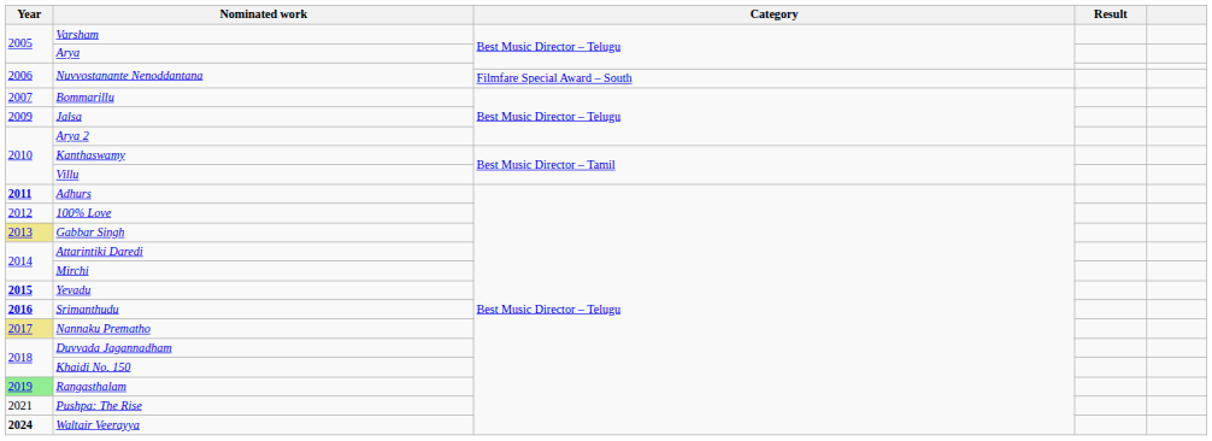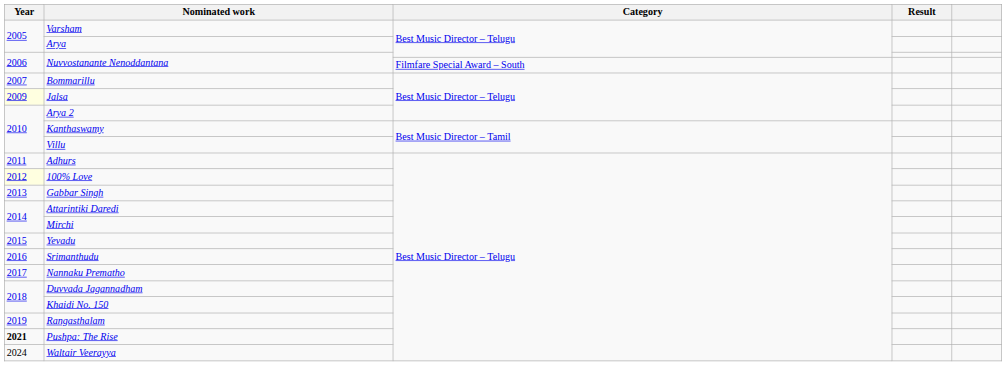Jalsa | Year: no background -> lightyellow background
Adhurs | Year: bold -> normal
100% Love | Year: no background -> lightyellow background
Gabbar Singh | Year: khaki background -> no background
Yevadu | Year: bold -> normal
Srimanthudu | Year: bold -> normal
Nannaku Prematho | Year: khaki background -> no background
Rangasthalam | Year: lightgreen background -> no background
Pushpa: The Rise | Year: normal -> bold
Waltair Veerayya | Year: bold -> normal
